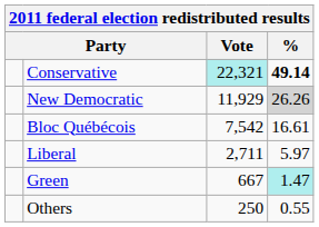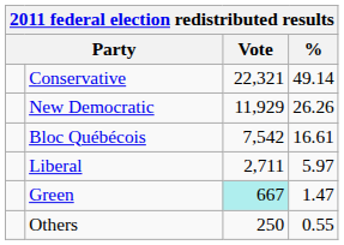Conservative | Vote: paleturquoise background -> no background
Conservative | %: bold -> normal
New Democratic | %: lightgrey background -> no background
Green | Vote: no background -> paleturquoise background
Green | %: paleturquoise background -> no background
